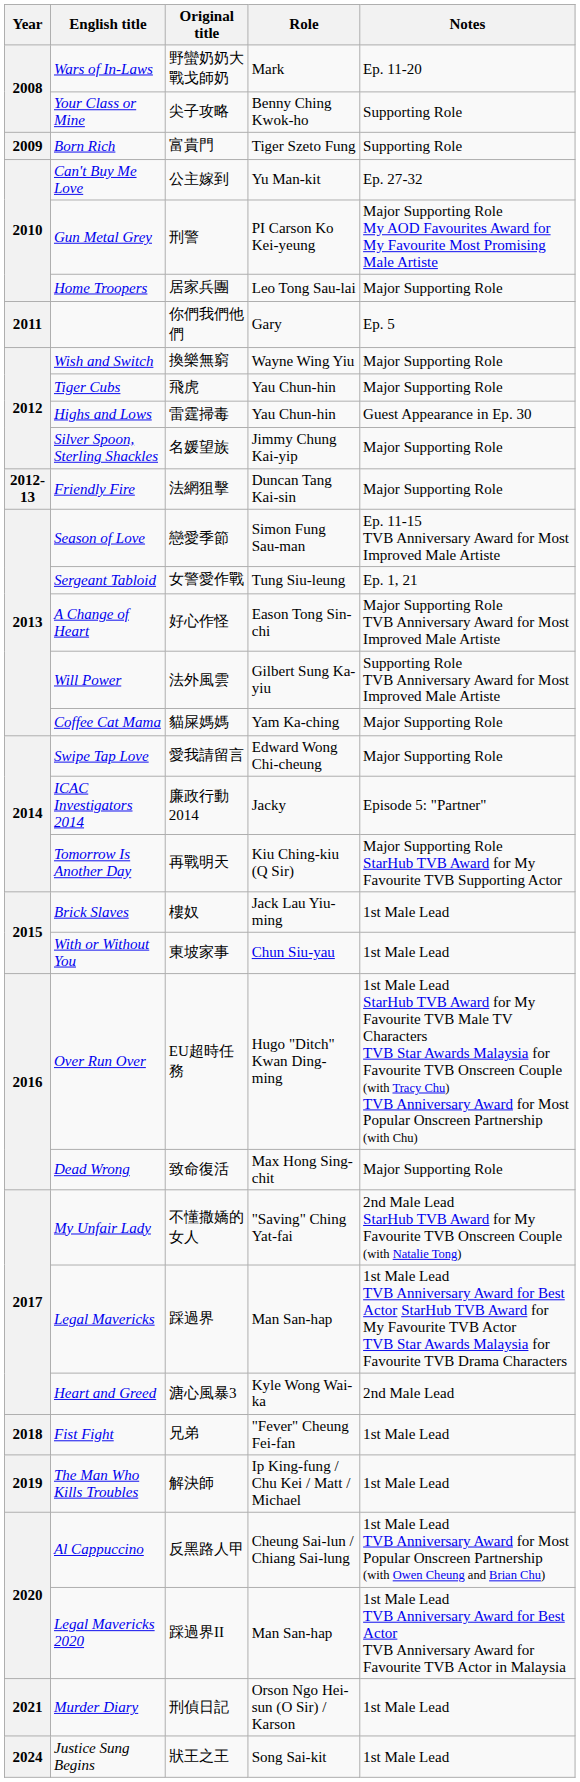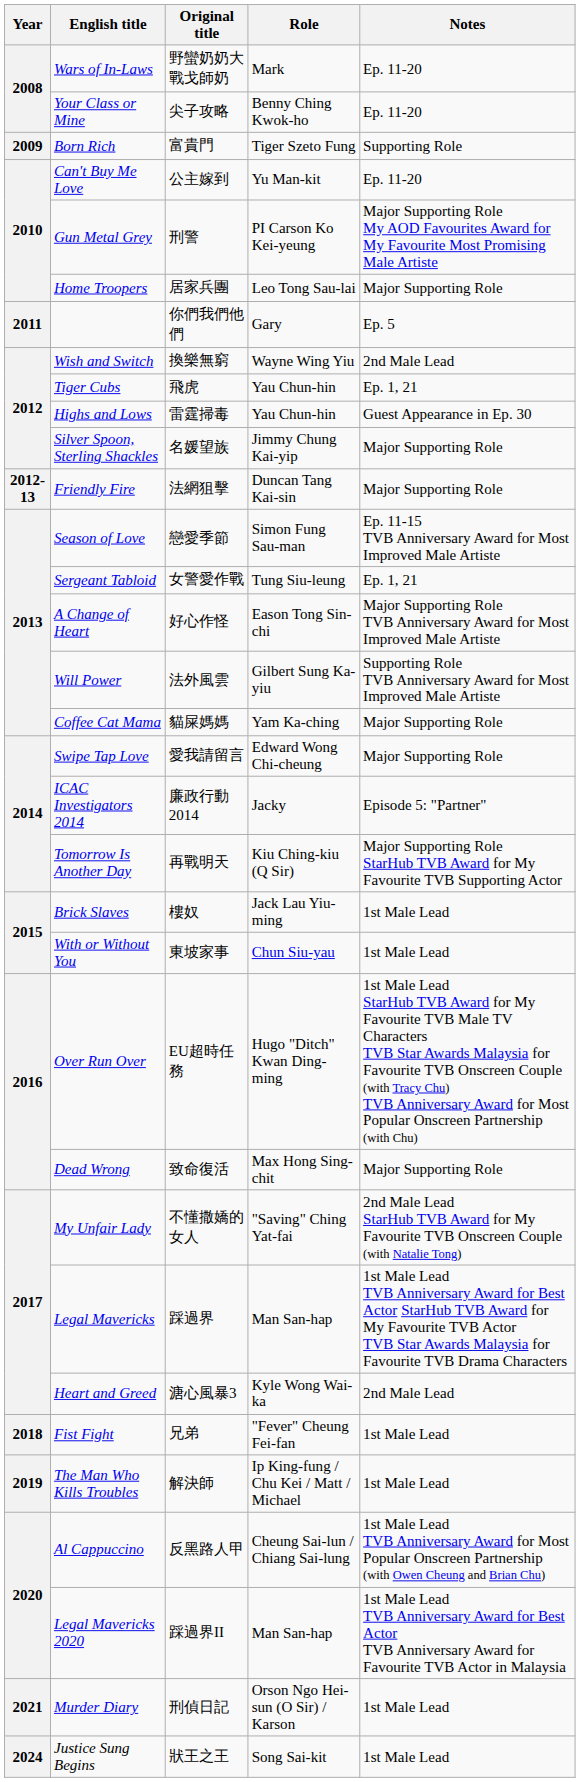Your Class or Mine | Notes: Supporting Role -> Ep. 11-20
Can't Buy Me Love | Notes: Ep. 27-32 -> Ep. 11-20
Wish and Switch | Notes: Major Supporting Role -> 2nd Male Lead
Tiger Cubs | Notes: Major Supporting Role -> Ep. 1, 21
